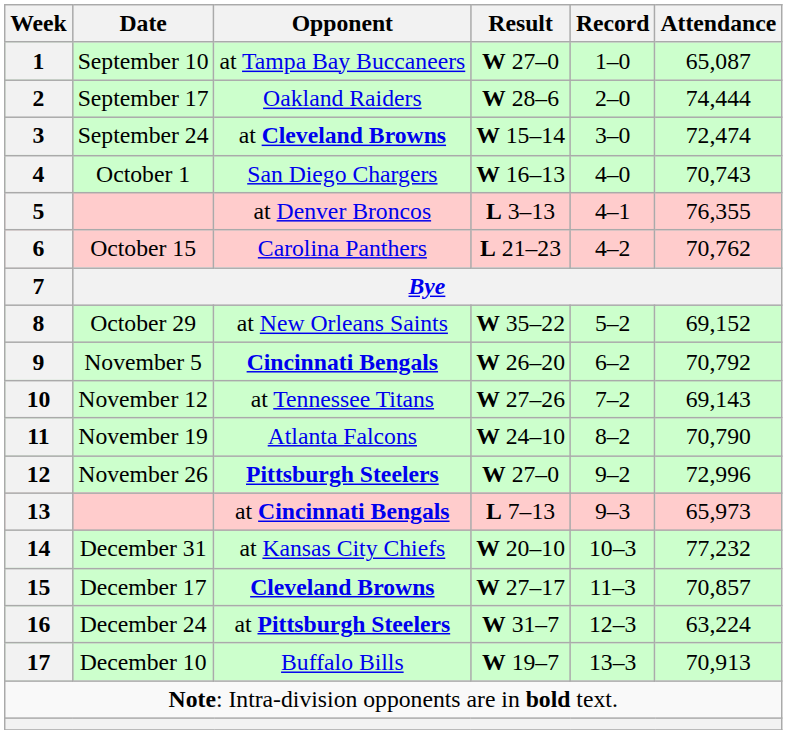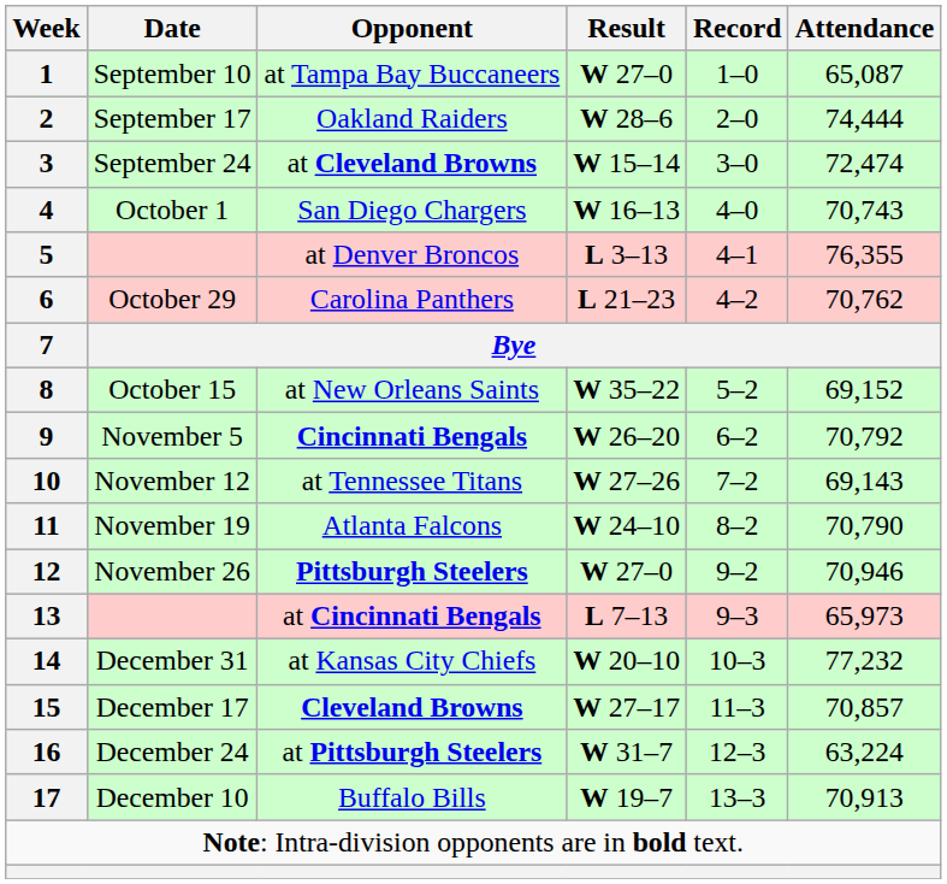6 | Date: October 15 -> October 29
8 | Date: October 29 -> October 15
12 | Attendance: 72,996 -> 70,946
